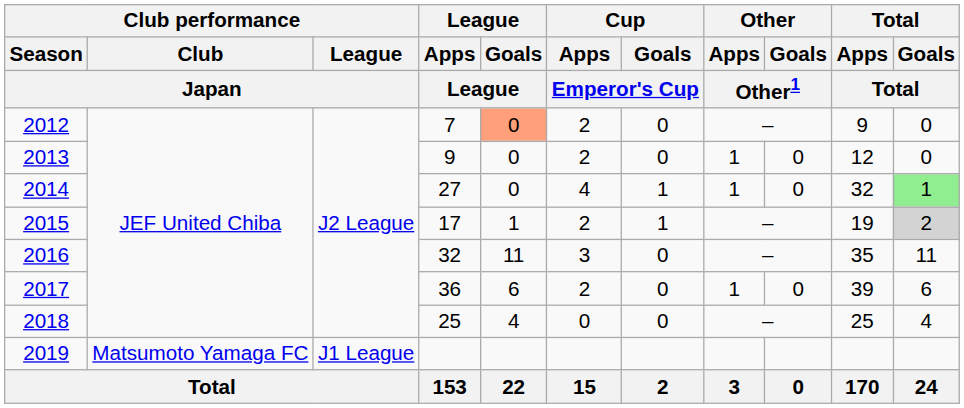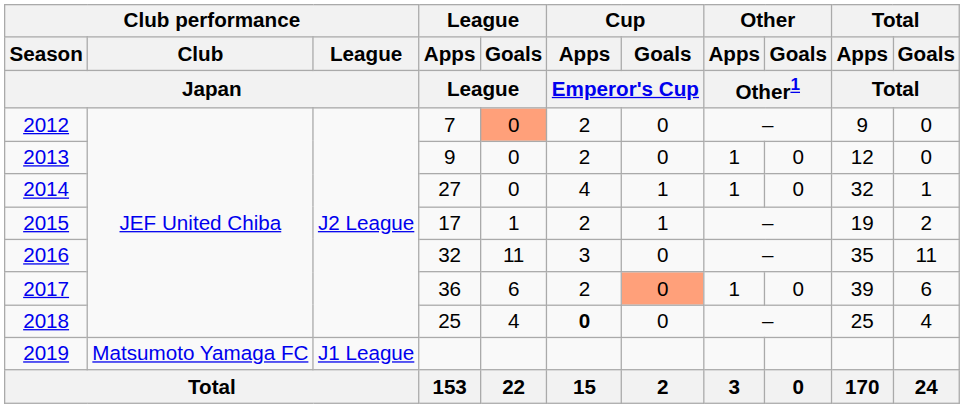2014 | Total / Goals / Total: lightgreen background -> no background
2015 | Total / Goals / Total: lightgrey background -> no background
2017 | Cup / Goals / Emperor's Cup: no background -> lightsalmon background
2018 | Cup / Apps / Emperor's Cup: normal -> bold
